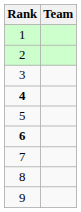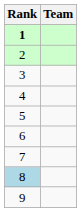1 | Rank: normal -> bold
4 | Rank: bold -> normal
6 | Rank: bold -> normal
8 | Rank: no background -> lightblue background
